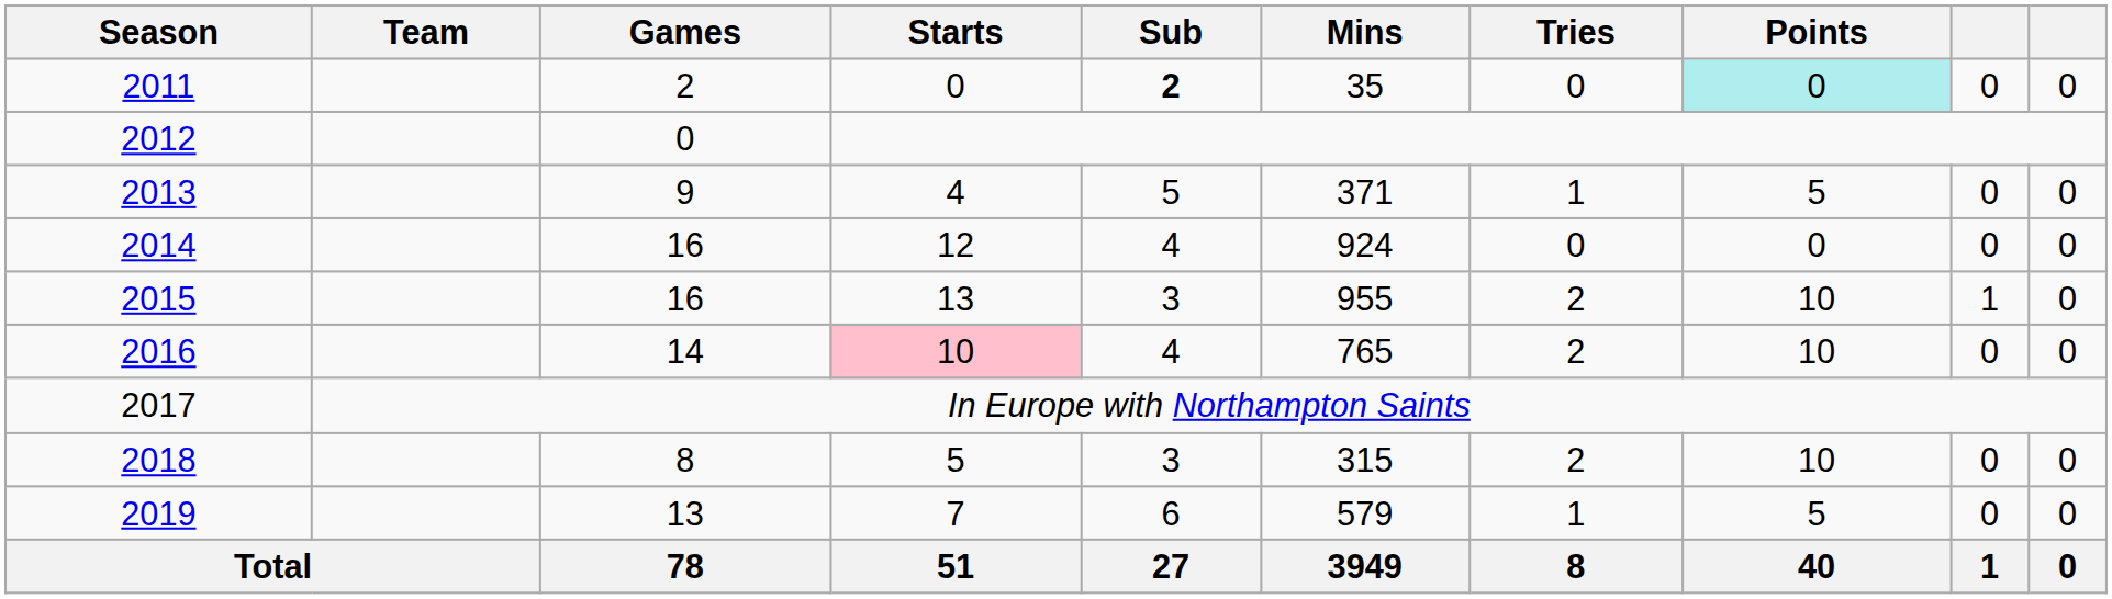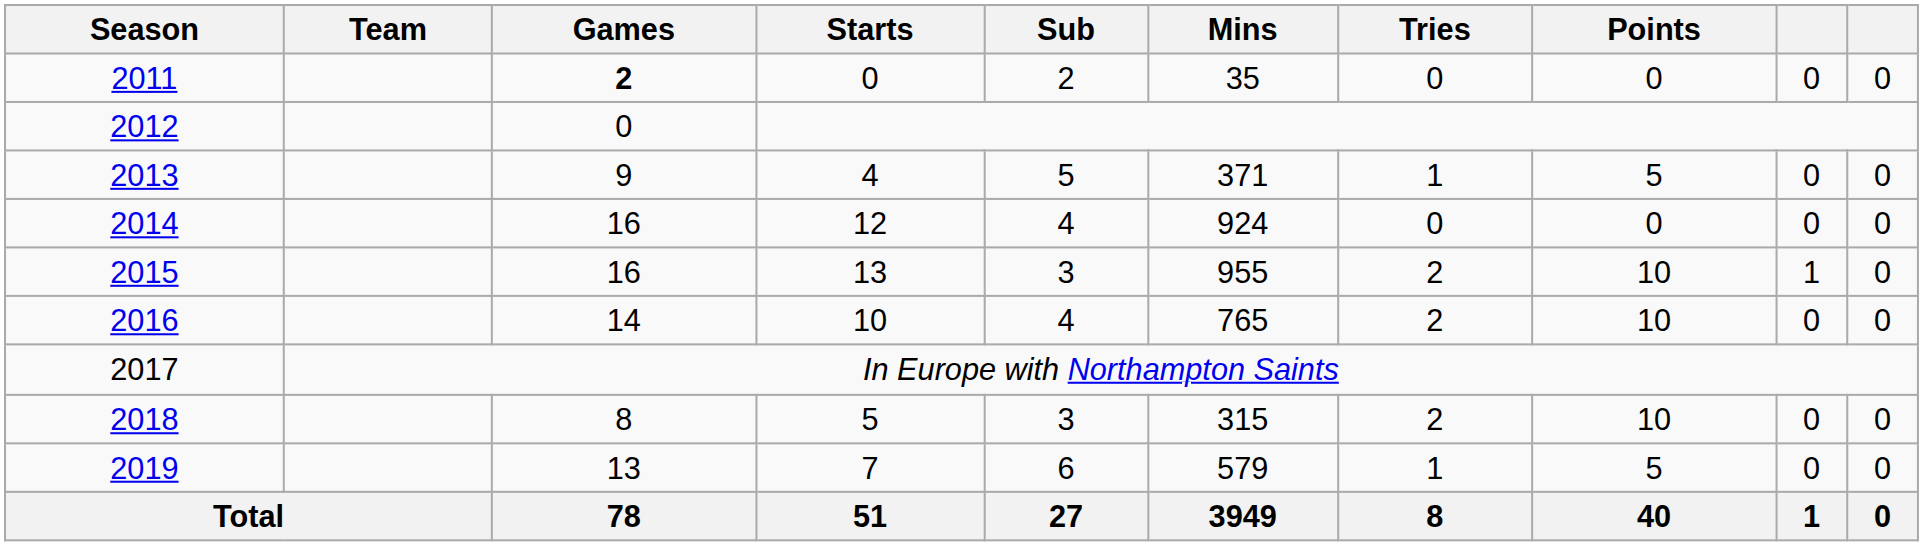2011 | Games: normal -> bold
2011 | Sub: bold -> normal
2011 | Points: paleturquoise background -> no background
2016 | Starts: pink background -> no background
